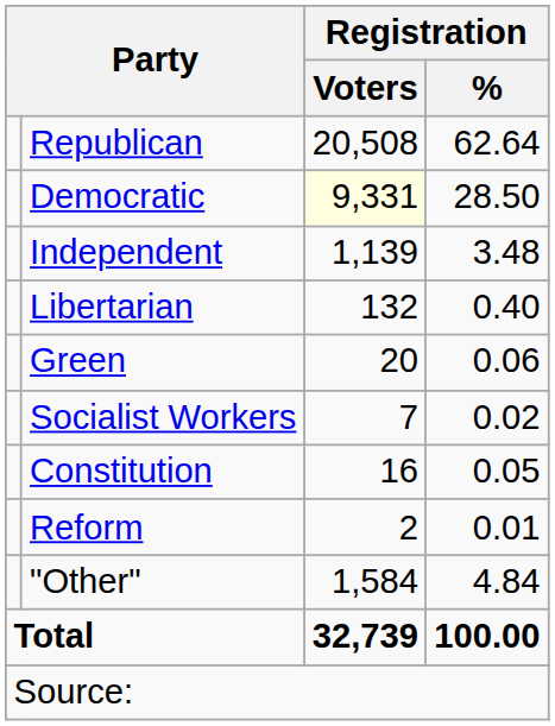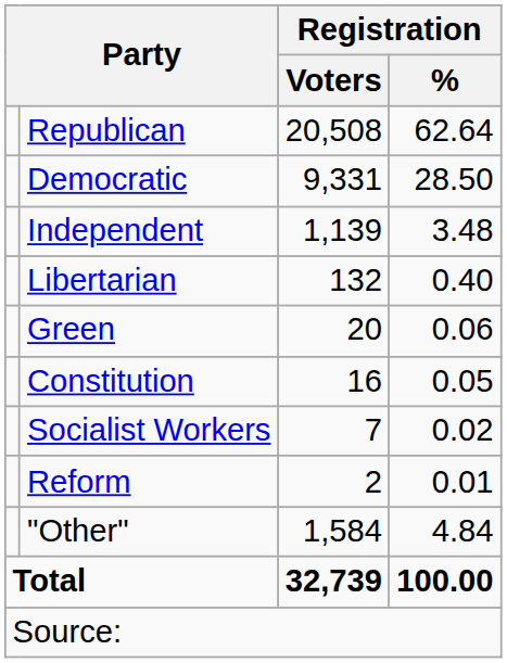Democratic | Registration / Voters: lightyellow background -> no background
rows swapped: Constitution <-> Socialist Workers
